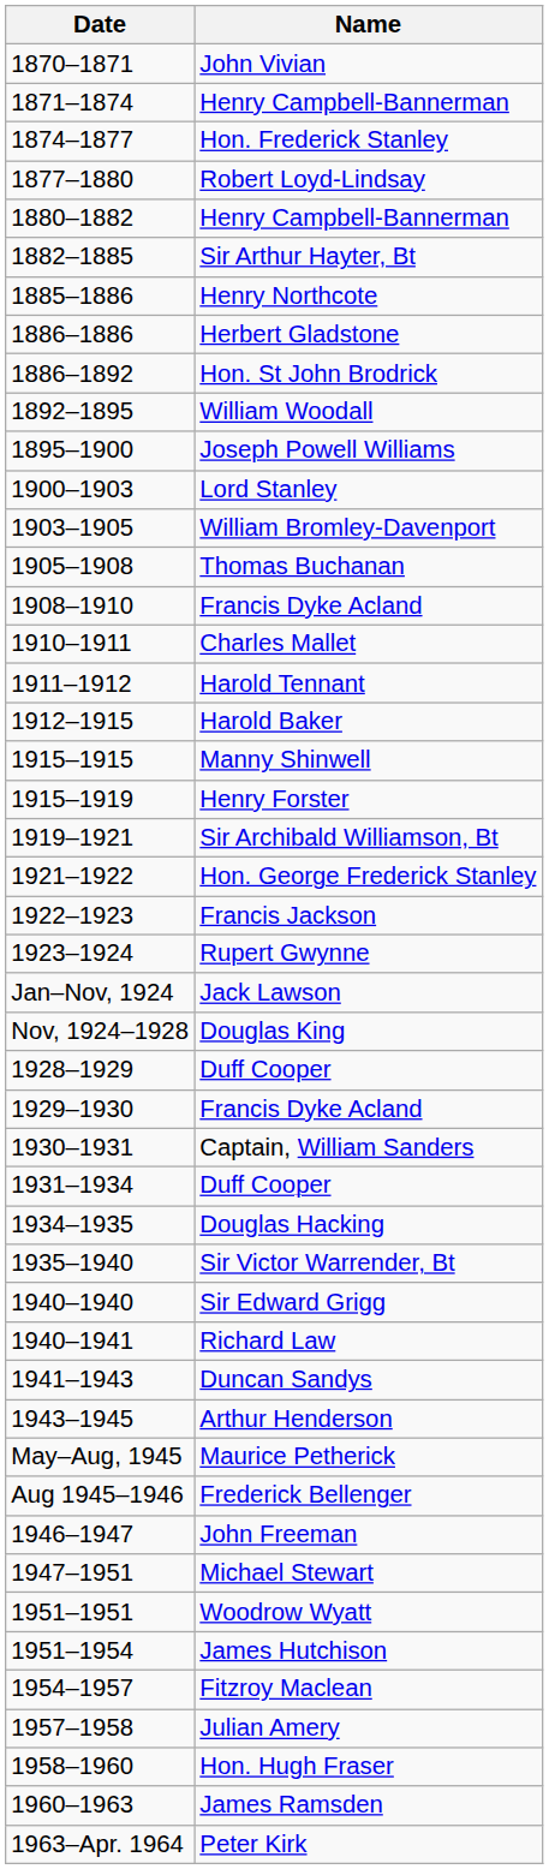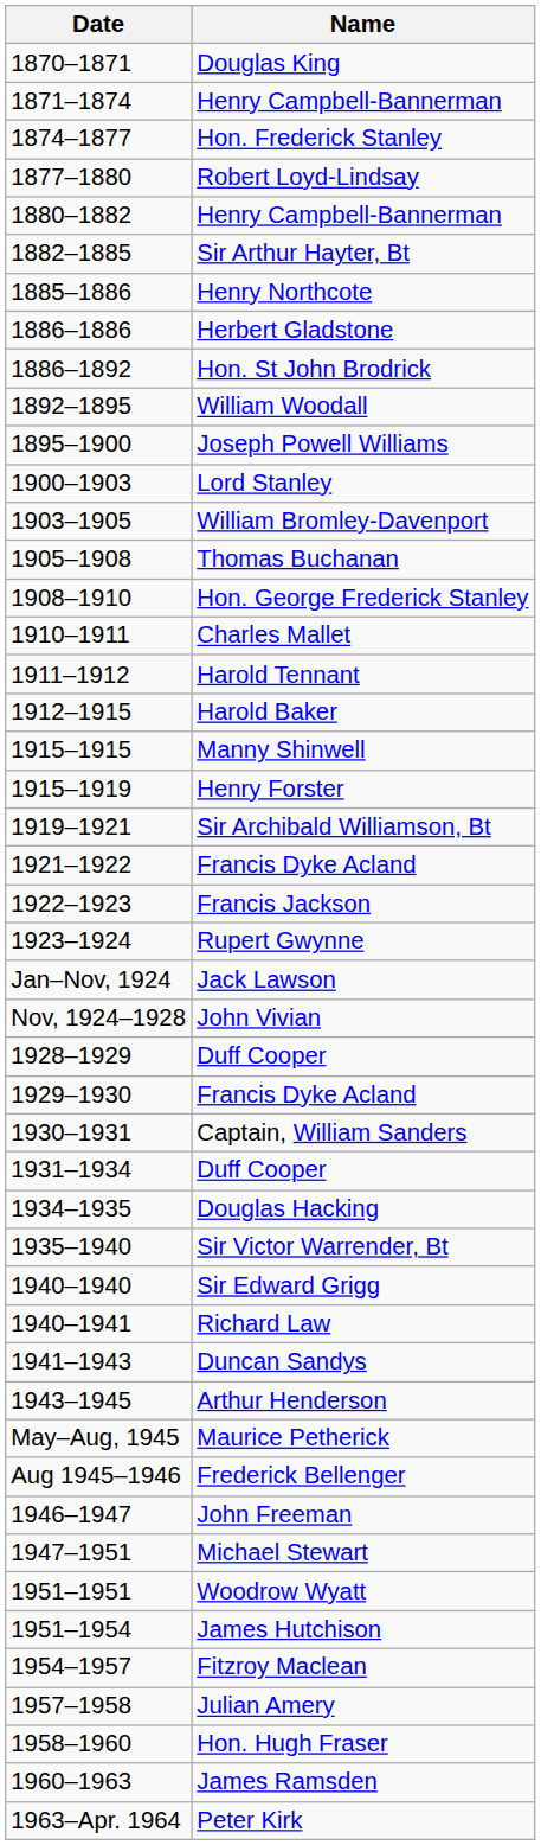row 2 | Name: John Vivian -> Douglas King
row 16 | Name: Francis Dyke Acland -> Hon. George Frederick Stanley
row 23 | Name: Hon. George Frederick Stanley -> Francis Dyke Acland
row 27 | Name: Douglas King -> John Vivian
